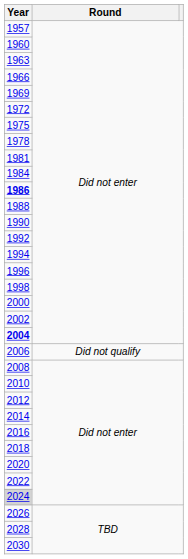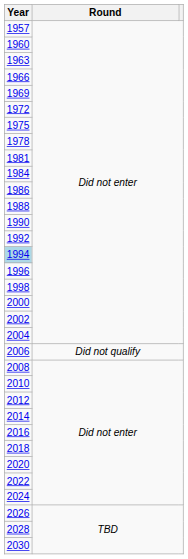1986 | Year: bold -> normal
1994 | Year: no background -> lightblue background
2004 | Year: bold -> normal
2024 | Year: lightgrey background -> no background
